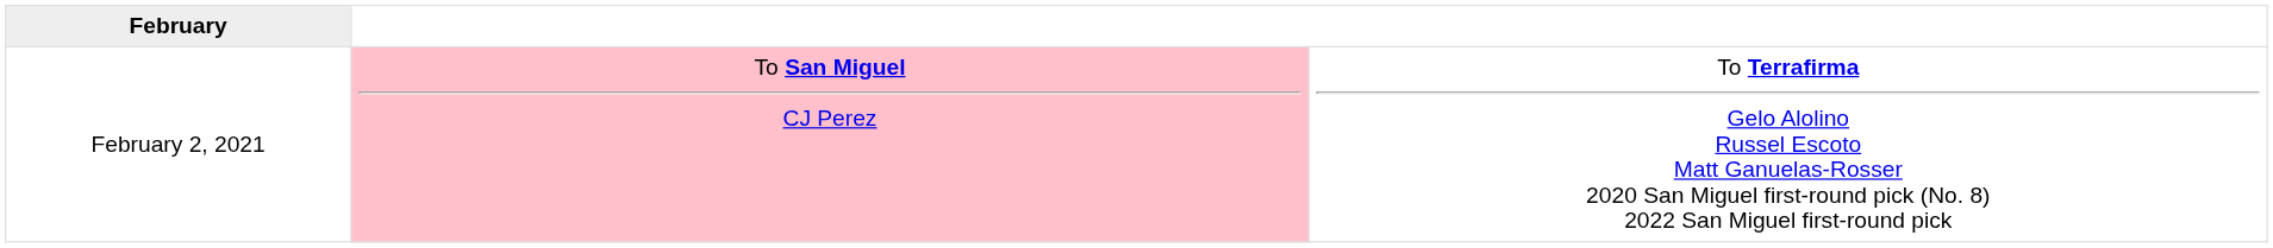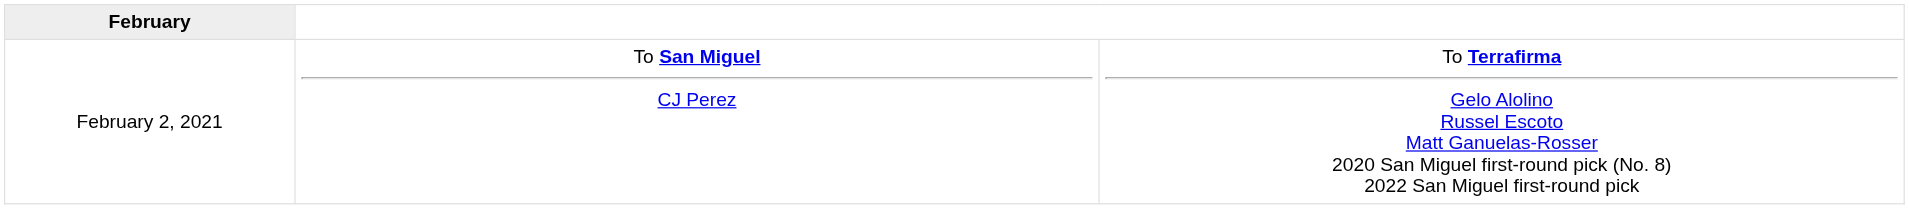February 2, 2021 | column 2: pink background -> no background
